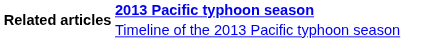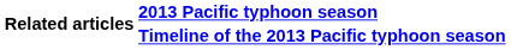row 2 | 2013 Pacific typhoon season: normal -> bold
